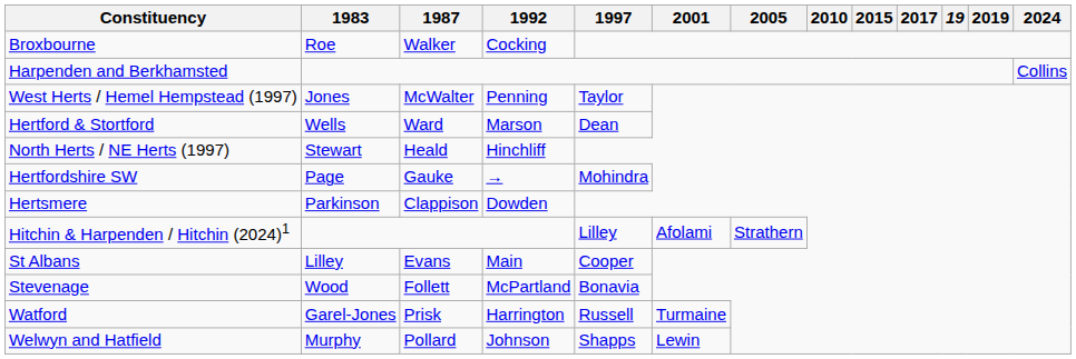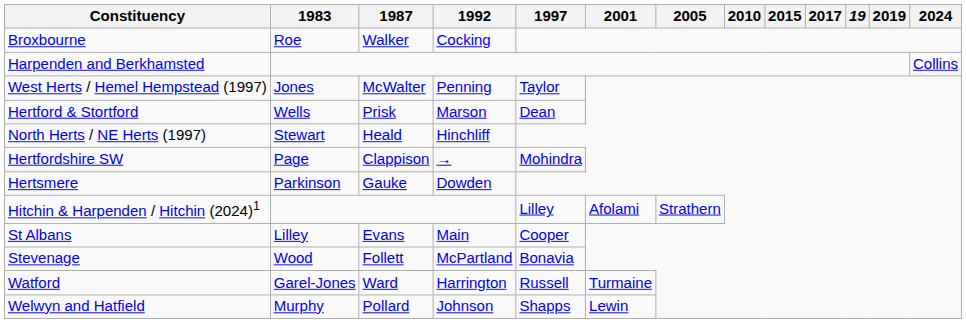Hertford & Stortford | 1987: Ward -> Prisk
Hertfordshire SW | 1987: Gauke -> Clappison
Hertsmere | 1987: Clappison -> Gauke
Watford | 1987: Prisk -> Ward
